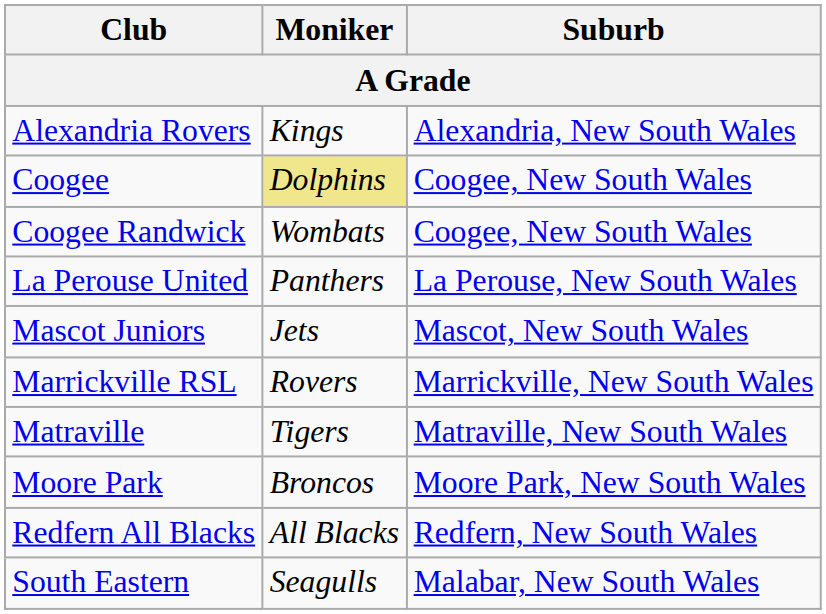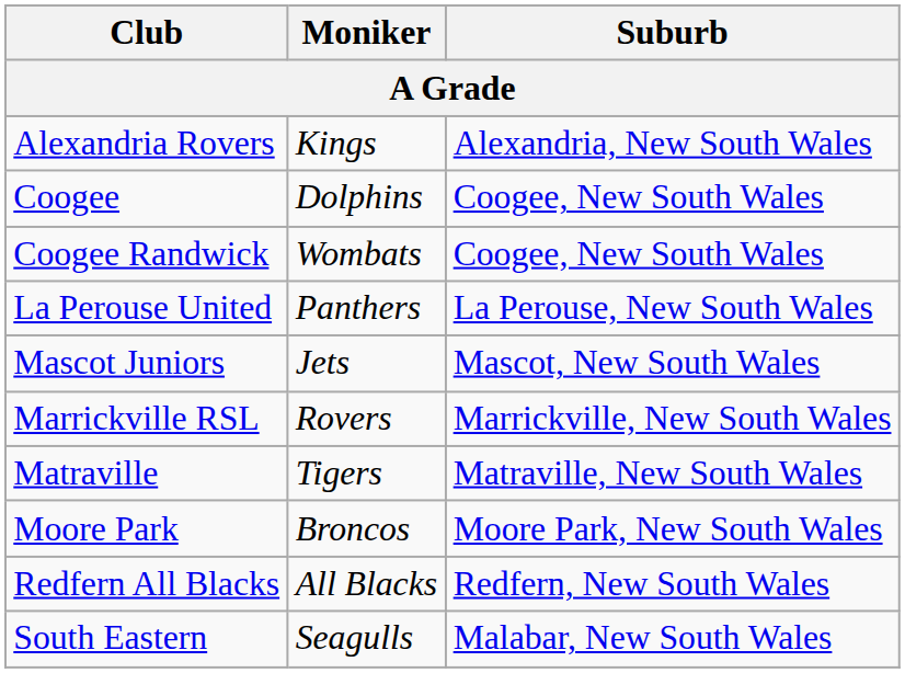Coogee | Moniker: khaki background -> no background
